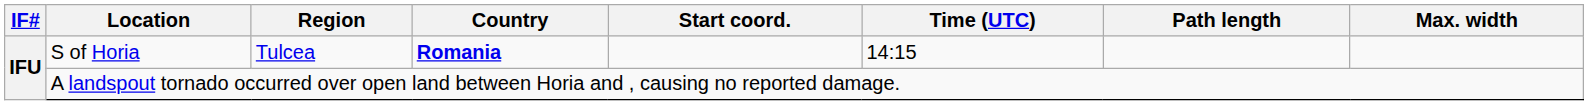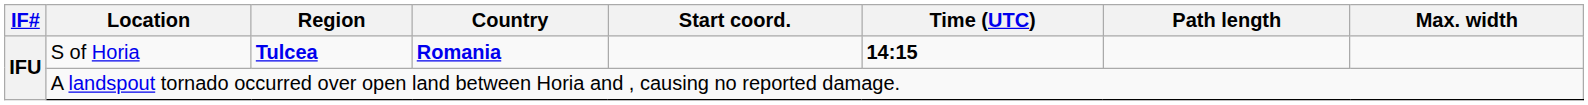S of Horia | Region: normal -> bold
S of Horia | Time (UTC): normal -> bold
